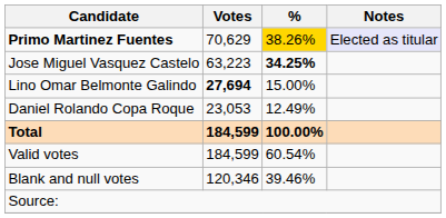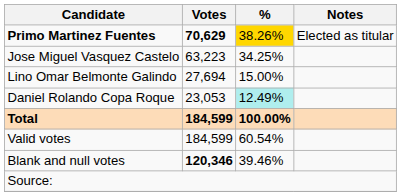Primo Martinez Fuentes | Votes: normal -> bold
Primo Martinez Fuentes | Notes: lavender background -> no background
Jose Miguel Vasquez Castelo | %: bold -> normal
Lino Omar Belmonte Galindo | Votes: bold -> normal
Daniel Rolando Copa Roque | %: no background -> paleturquoise background
Blank and null votes | Votes: normal -> bold
